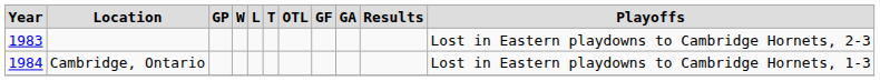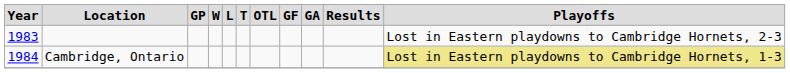Cambridge, Ontario | Playoffs: no background -> khaki background
